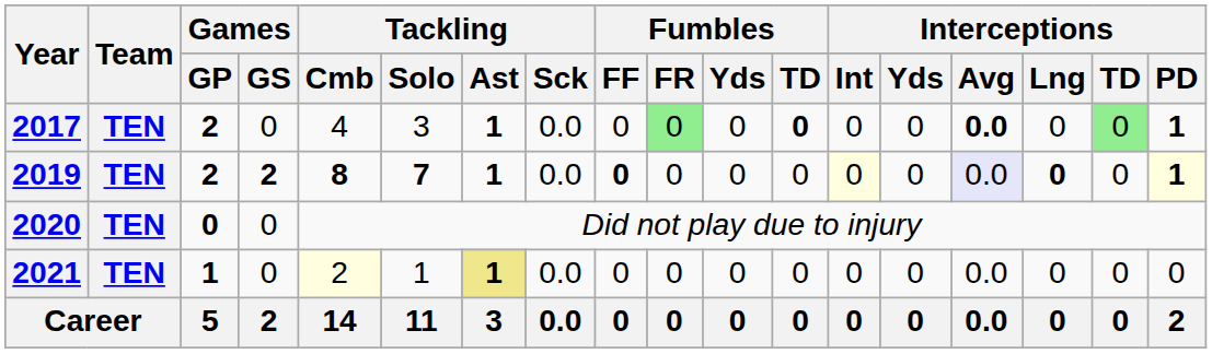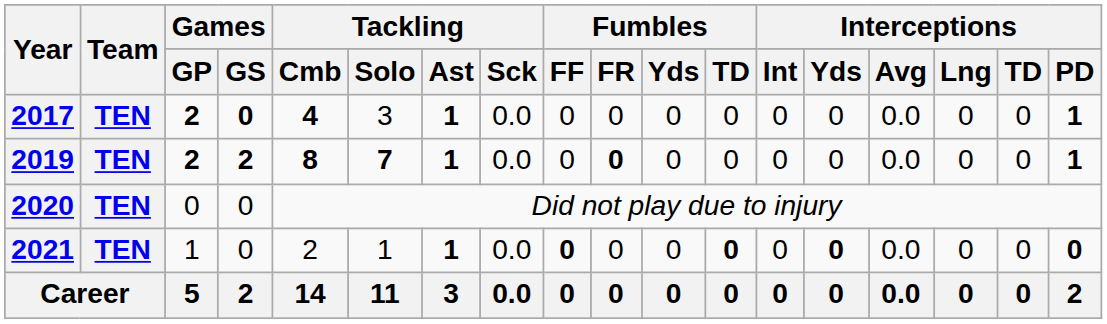2017 | Games / GS: normal -> bold
2017 | Tackling / Cmb: normal -> bold
2017 | Fumbles / FR: lightgreen background -> no background
2017 | Fumbles / TD: bold -> normal
2017 | Interceptions / Avg: bold -> normal
2017 | Interceptions / TD: lightgreen background -> no background
2019 | Fumbles / FF: bold -> normal
2019 | Fumbles / FR: normal -> bold
2019 | Interceptions / Int: lightyellow background -> no background
2019 | Interceptions / Avg: lavender background -> no background
2019 | Interceptions / Lng: bold -> normal
2019 | Interceptions / PD: lightyellow background -> no background
2020 | Games / GP: bold -> normal
2021 | Games / GP: bold -> normal
2021 | Tackling / Cmb: lightyellow background -> no background
2021 | Tackling / Ast: khaki background -> no background
2021 | Fumbles / FF: normal -> bold
2021 | Fumbles / TD: normal -> bold
2021 | Interceptions / Yds: normal -> bold
2021 | Interceptions / PD: normal -> bold
